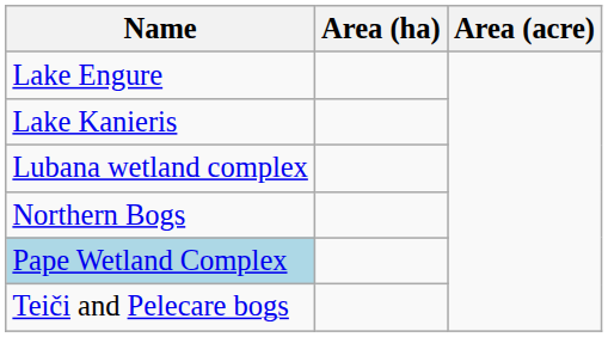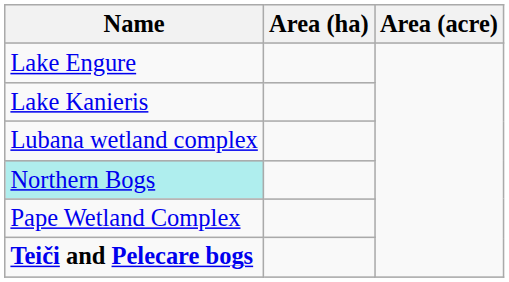Northern Bogs | Name: no background -> paleturquoise background
Pape Wetland Complex | Name: lightblue background -> no background
Teiči and Pelecare bogs | Name: normal -> bold
